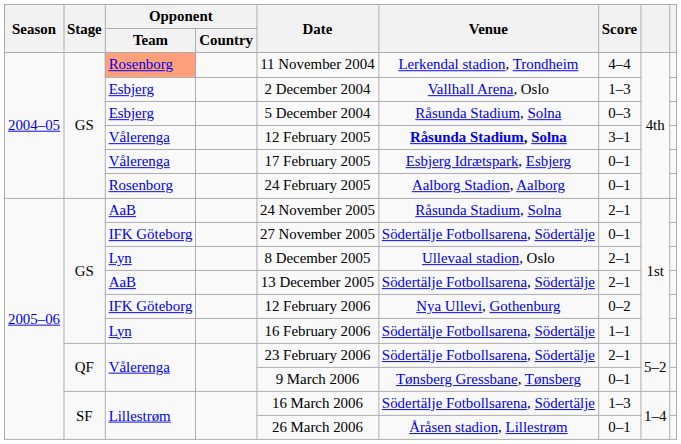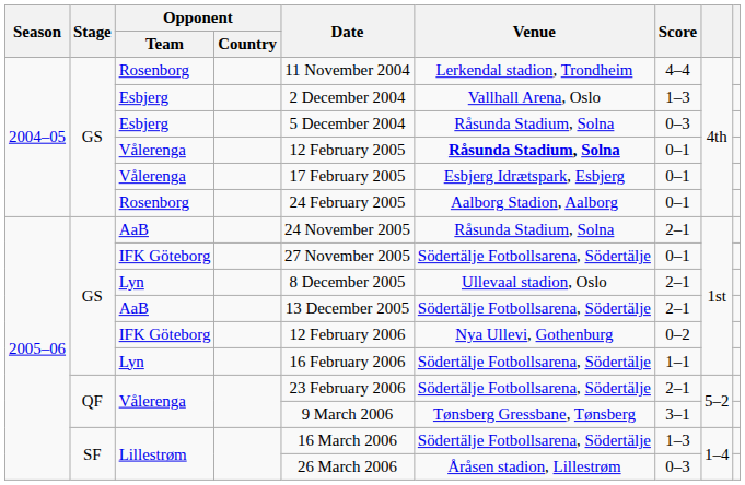row 3 | Opponent / Team: lightsalmon background -> no background
row 6 | Score: 3–1 -> 0–1
row 16 | Score: 0–1 -> 3–1
row 18 | Score: 0–1 -> 0–3
